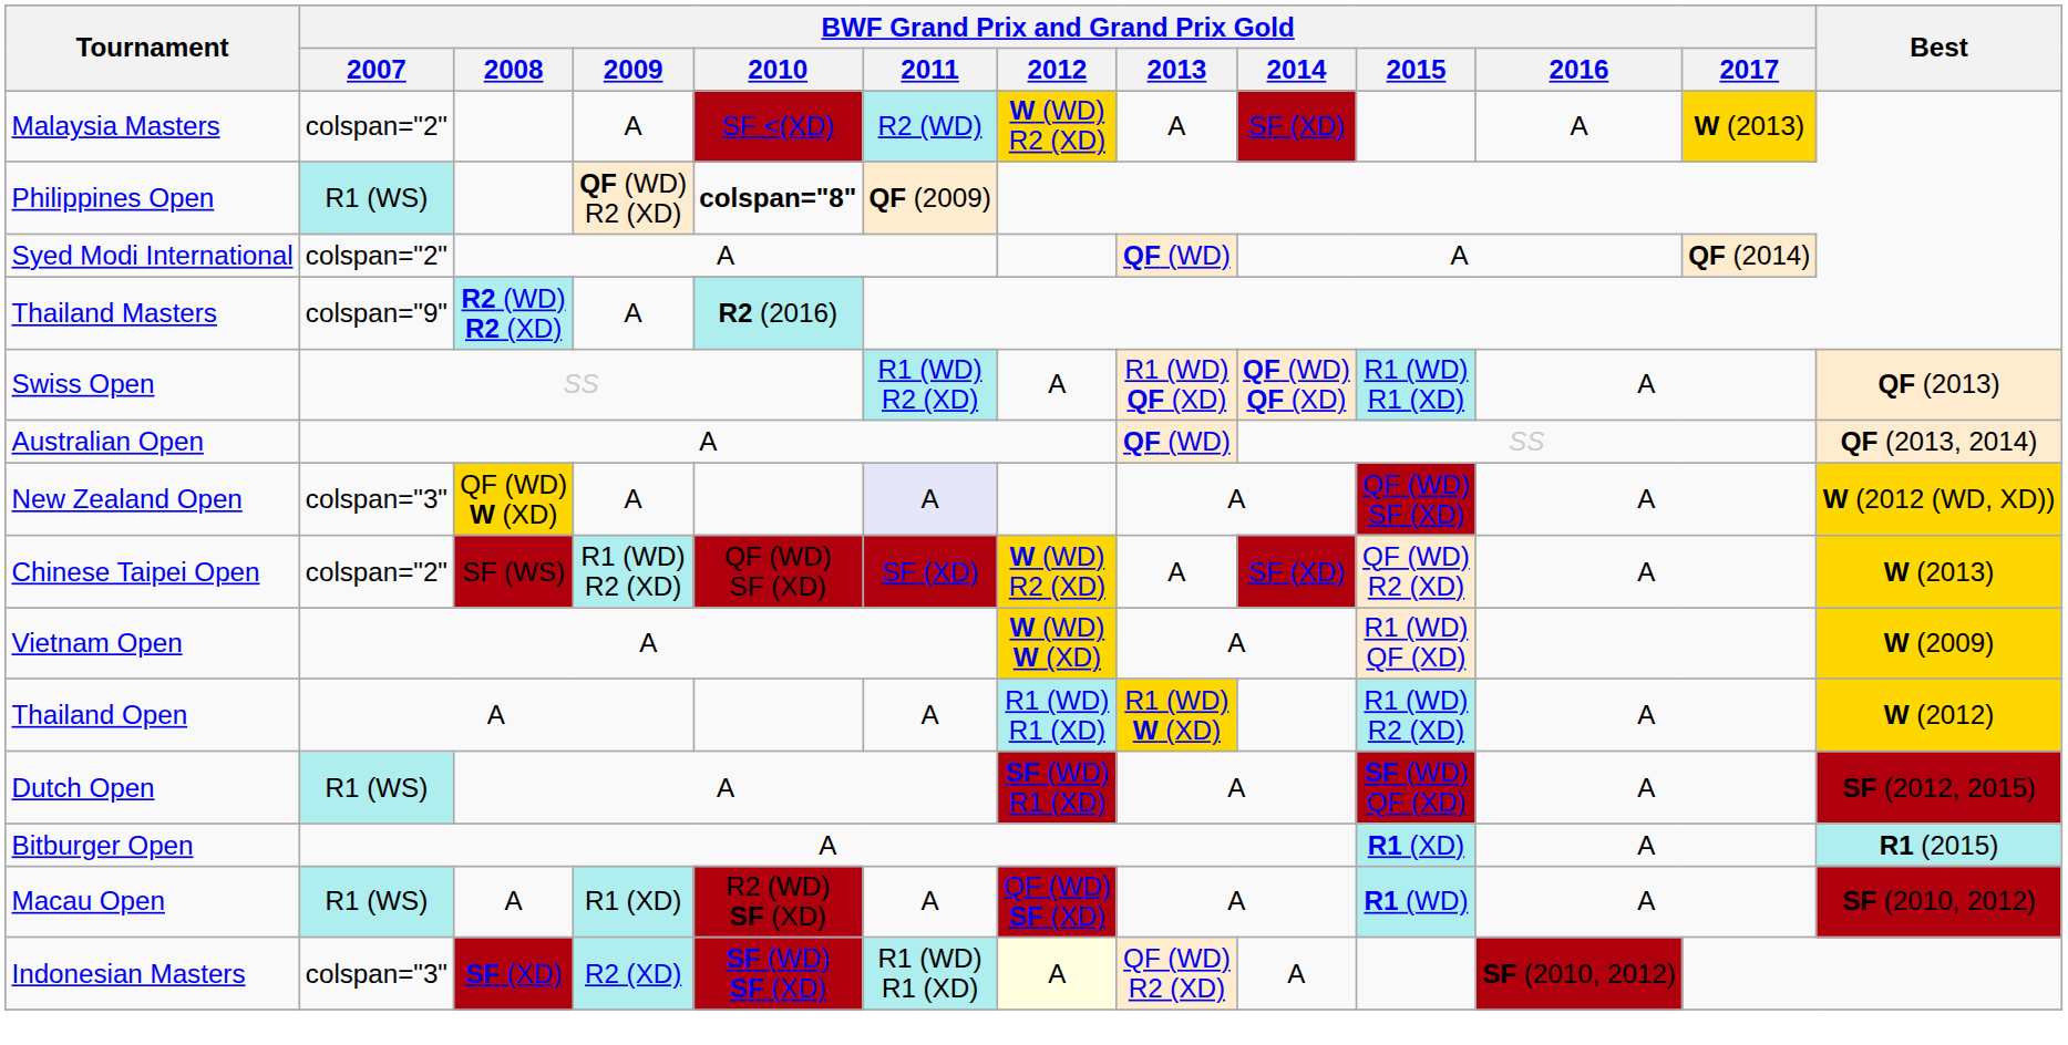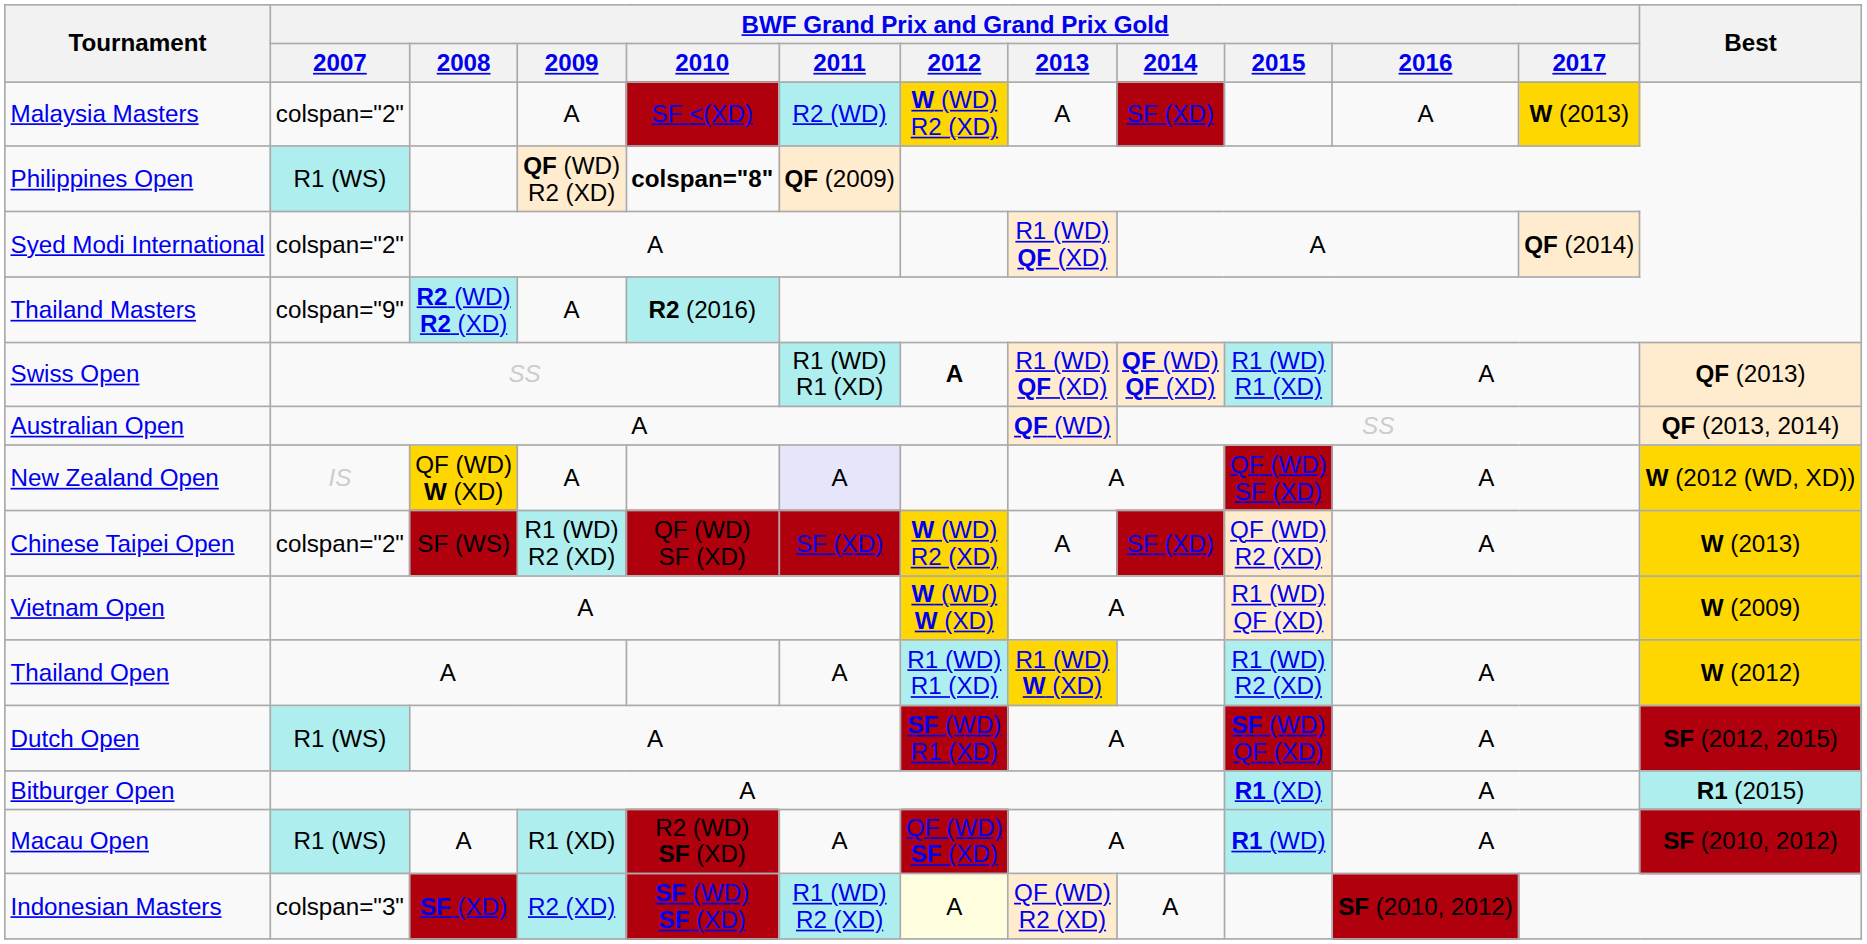Syed Modi International | BWF Grand Prix and Grand Prix Gold / 2013: QF (WD) -> R1 (WD) QF (XD)
Swiss Open | BWF Grand Prix and Grand Prix Gold / 2011: R1 (WD) R2 (XD) -> R1 (WD) R1 (XD)
Swiss Open | BWF Grand Prix and Grand Prix Gold / 2012: normal -> bold
New Zealand Open | BWF Grand Prix and Grand Prix Gold / 2007: colspan="3" -> IS
Indonesian Masters | BWF Grand Prix and Grand Prix Gold / 2011: R1 (WD) R1 (XD) -> R1 (WD) R2 (XD)
